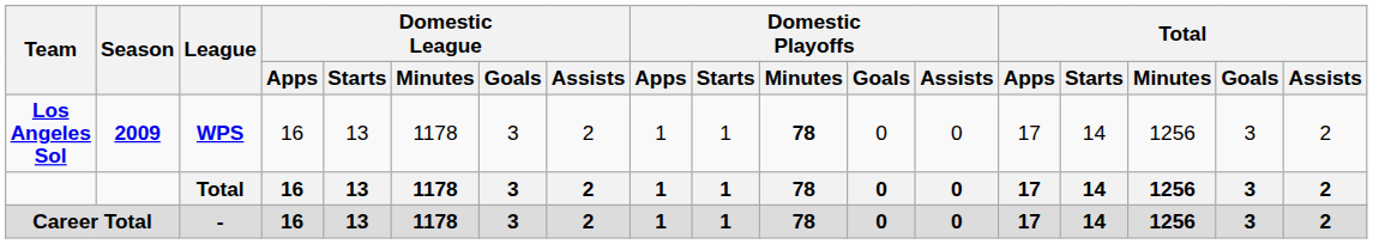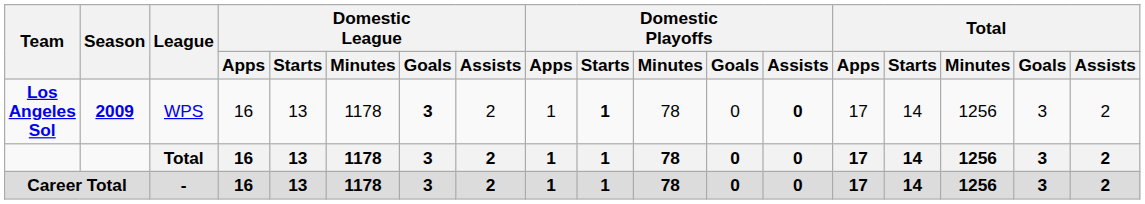Los Angeles Sol | League: bold -> normal
Los Angeles Sol | Domestic League / Goals: normal -> bold
Los Angeles Sol | Domestic Playoffs / Starts: normal -> bold
Los Angeles Sol | Domestic Playoffs / Minutes: bold -> normal
Los Angeles Sol | Domestic Playoffs / Assists: normal -> bold
